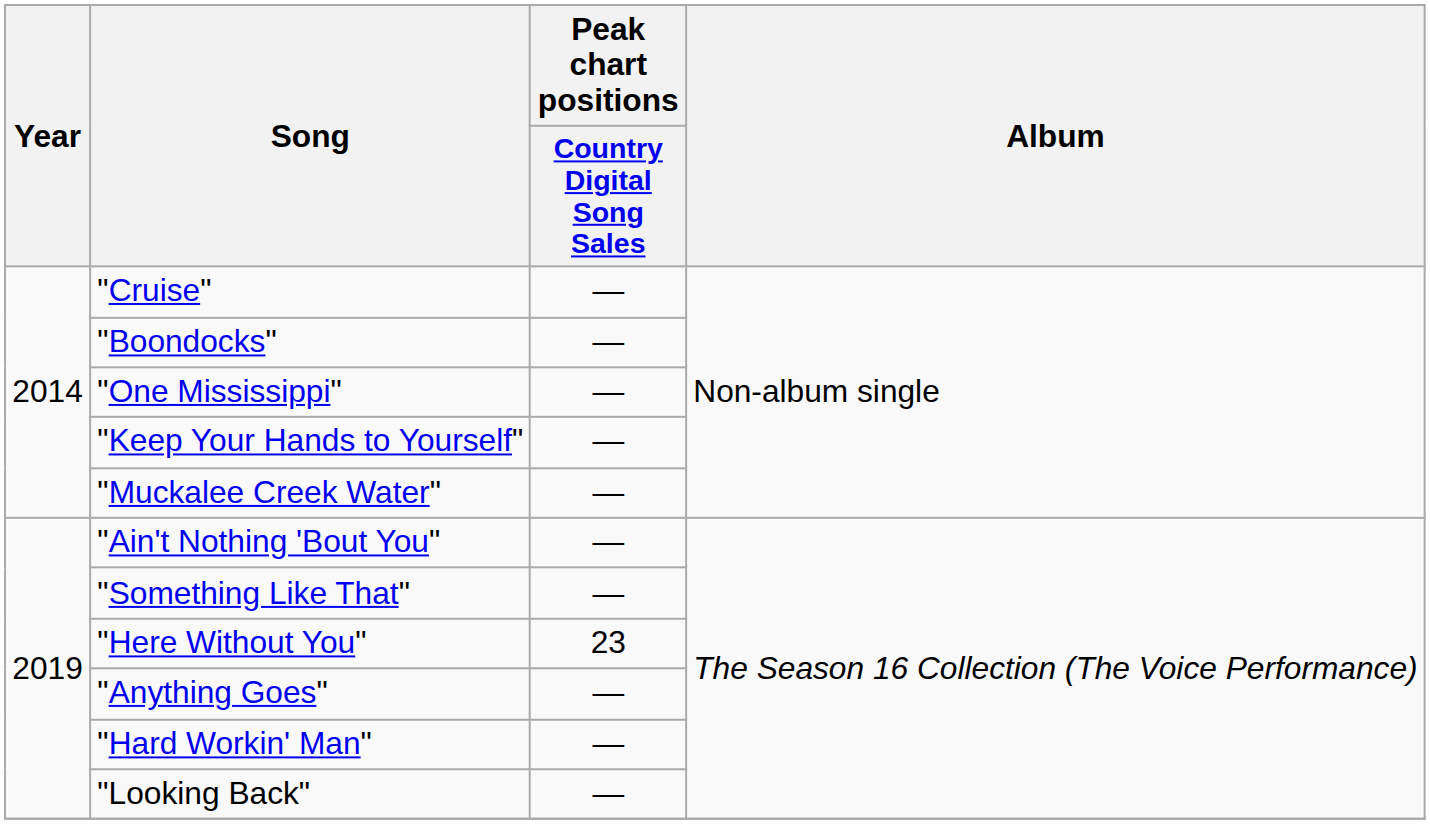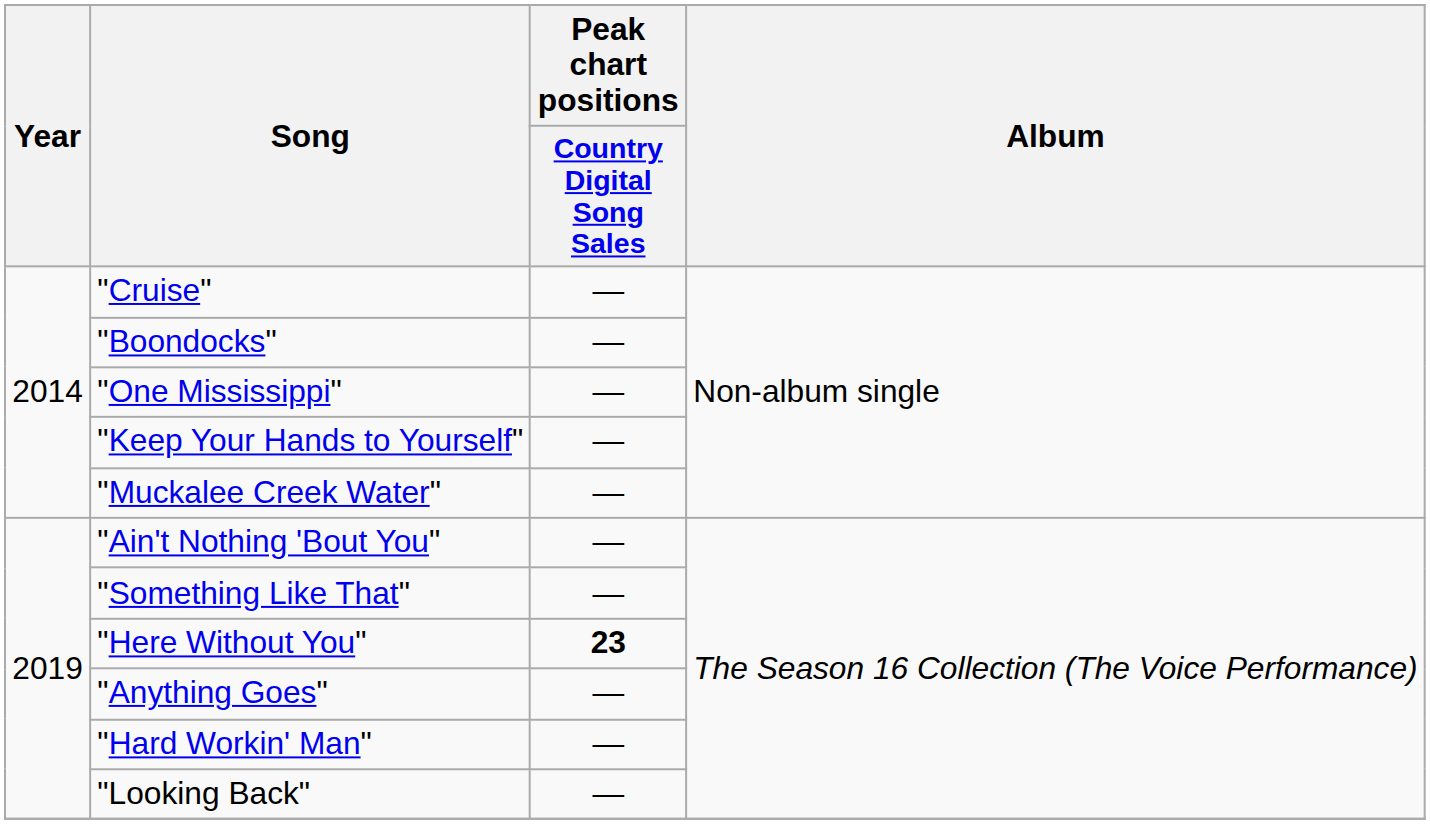"Here Without You" | Peak chart positions / Country Digital Song Sales: normal -> bold
